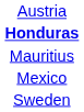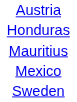row 2 | column 1: bold -> normal
